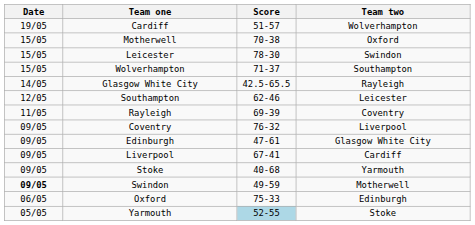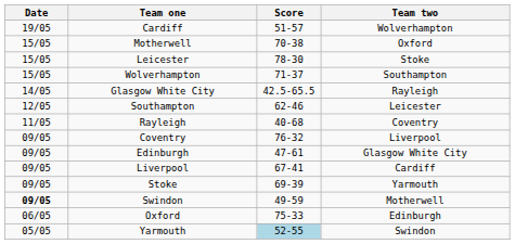row 4 | Team two: Swindon -> Stoke
row 8 | Score: 69-39 -> 40-68
row 12 | Score: 40-68 -> 69-39
row 15 | Team two: Stoke -> Swindon
